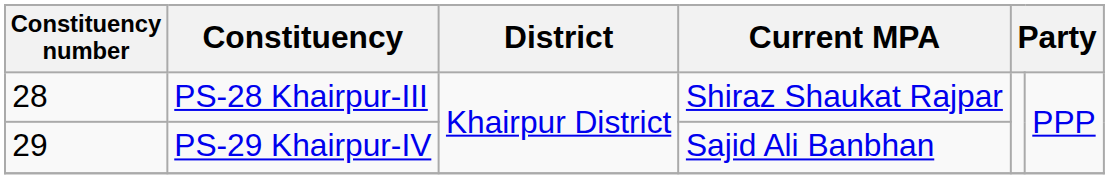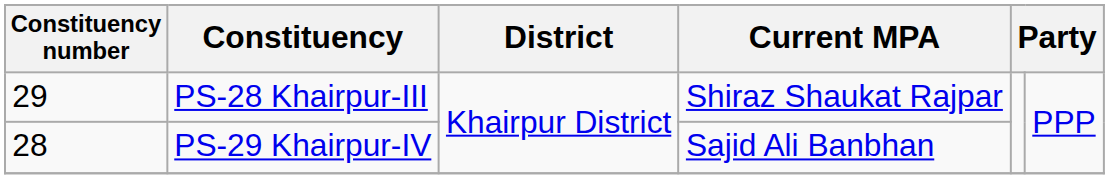PS-28 Khairpur-III | Constituency number: 28 -> 29
PS-29 Khairpur-IV | Constituency number: 29 -> 28
